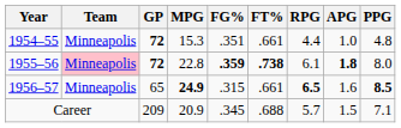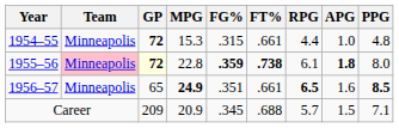1954–55 | FG%: .351 -> .315
1955–56 | GP: no background -> lightyellow background
1956–57 | FG%: .315 -> .351
